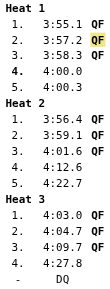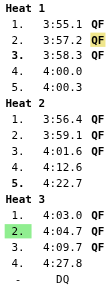3:58.3 | column 1: normal -> bold
4:00.0 | column 1: bold -> normal
4:22.7 | column 1: normal -> bold
4:04.7 | column 1: no background -> lightgreen background
